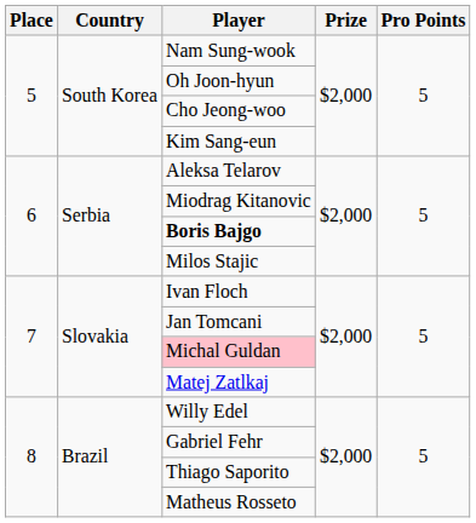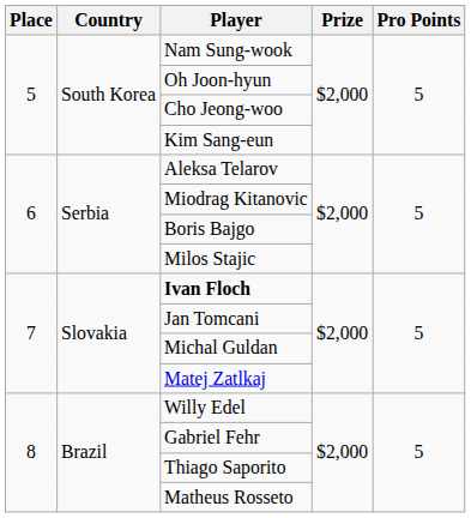Boris Bajgo | Player: bold -> normal
Ivan Floch | Player: normal -> bold
Michal Guldan | Player: pink background -> no background
